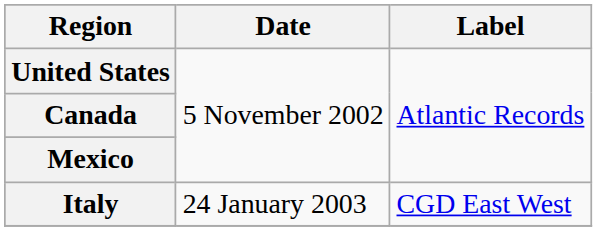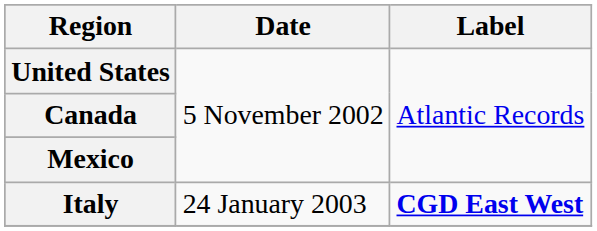Italy | Label: normal -> bold
